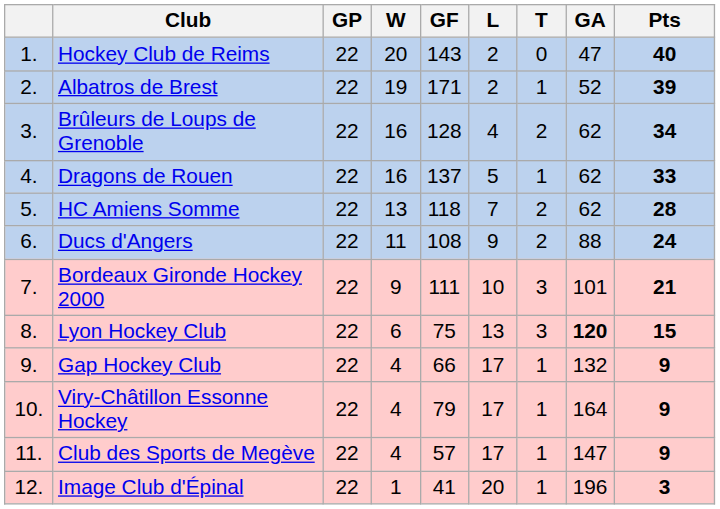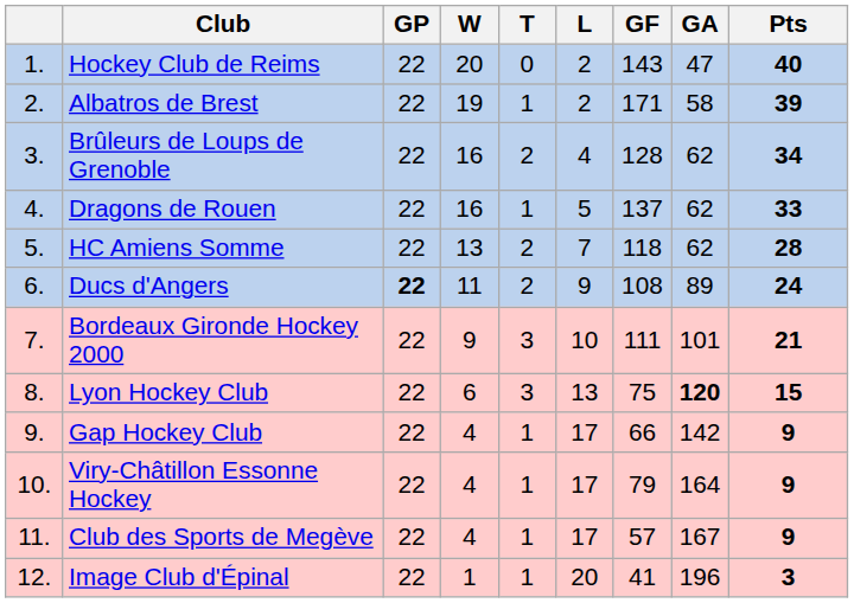columns swapped: T <-> GF
Albatros de Brest | GA: 52 -> 58
Ducs d'Angers | GP: normal -> bold
Ducs d'Angers | GA: 88 -> 89
Gap Hockey Club | GA: 132 -> 142
Club des Sports de Megève | GA: 147 -> 167
